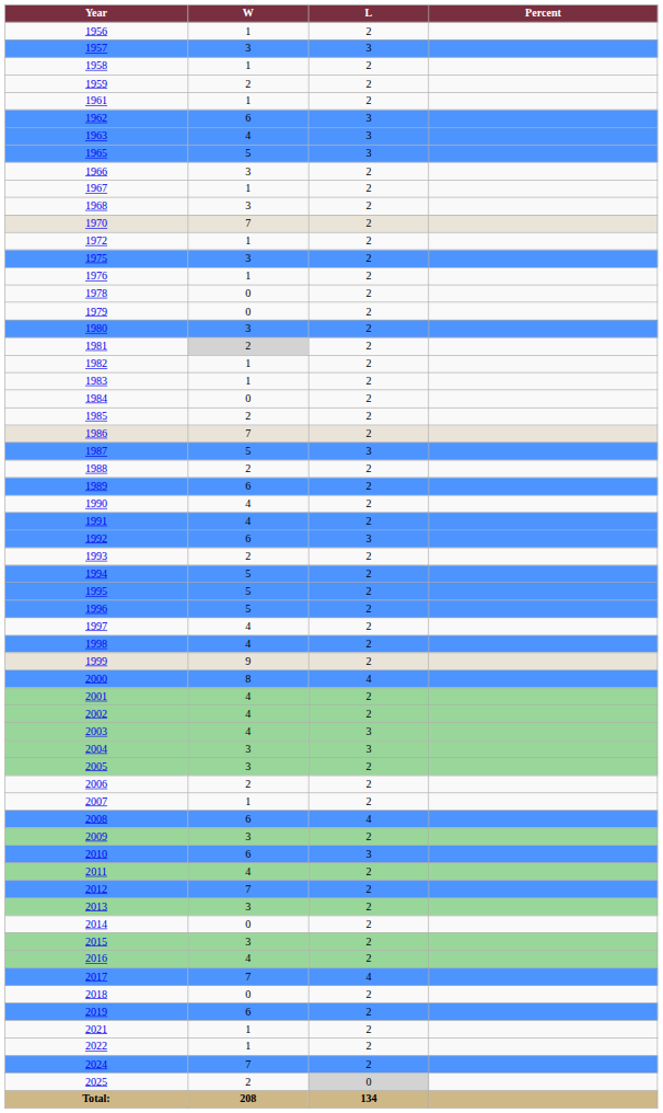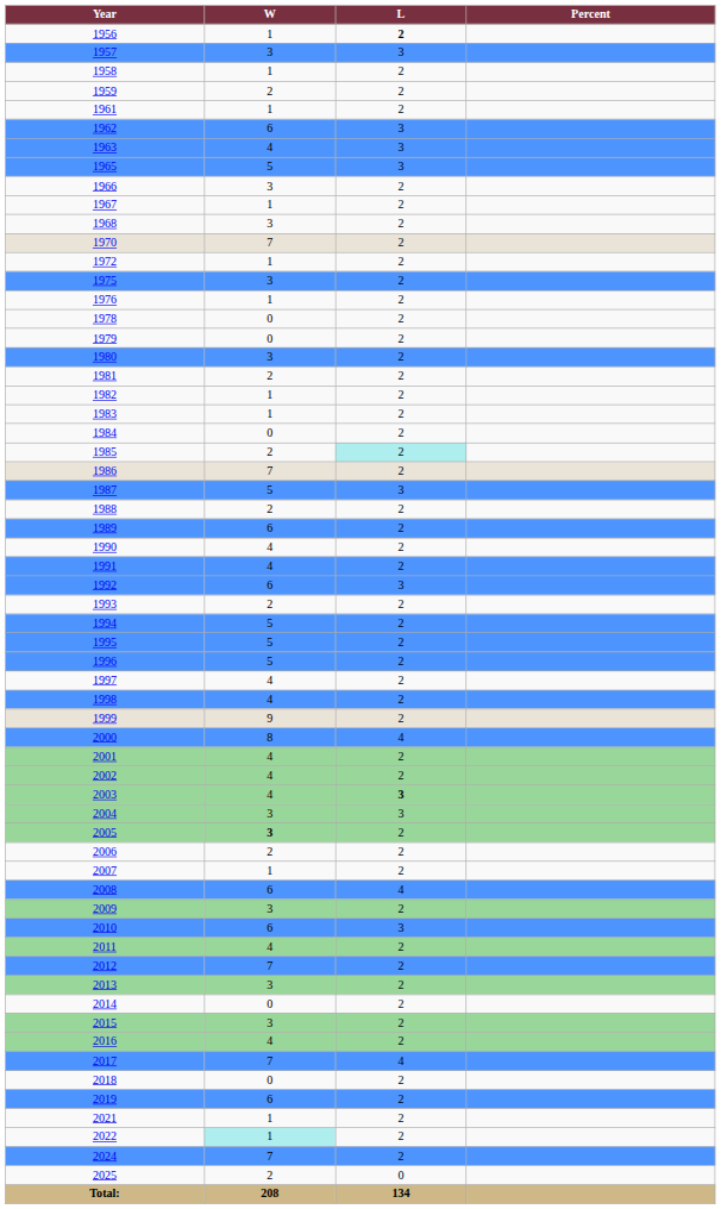1956 | L: normal -> bold
1981 | W: lightgrey background -> no background
1985 | L: no background -> paleturquoise background
2003 | L: normal -> bold
2005 | W: normal -> bold
2022 | W: no background -> paleturquoise background
2025 | L: lightgrey background -> no background
